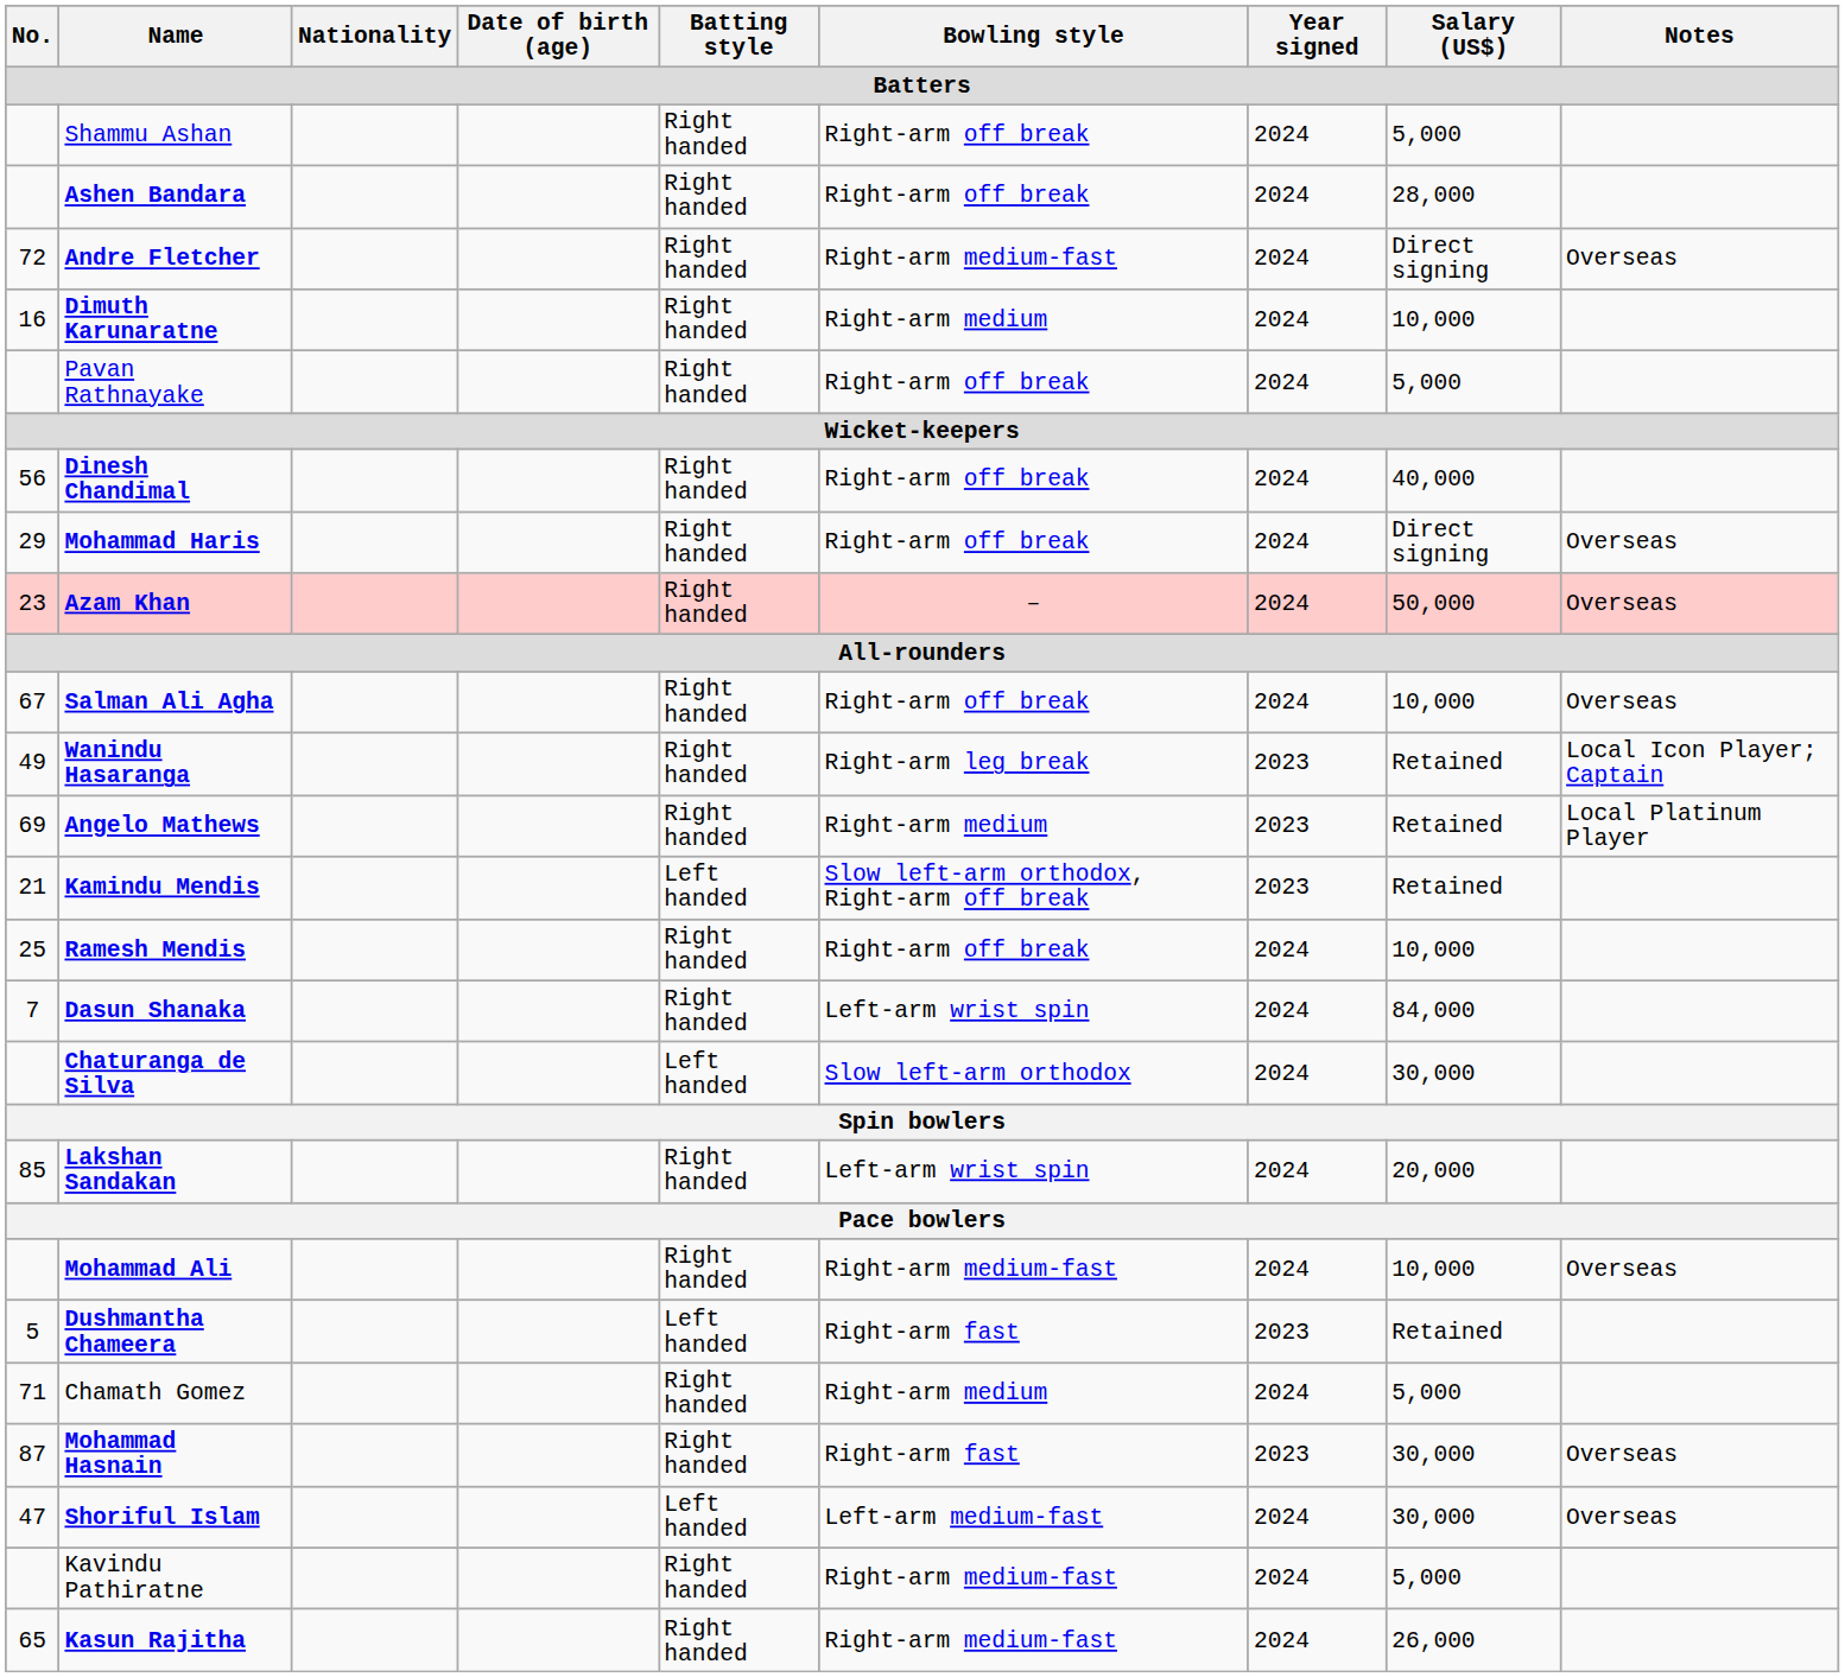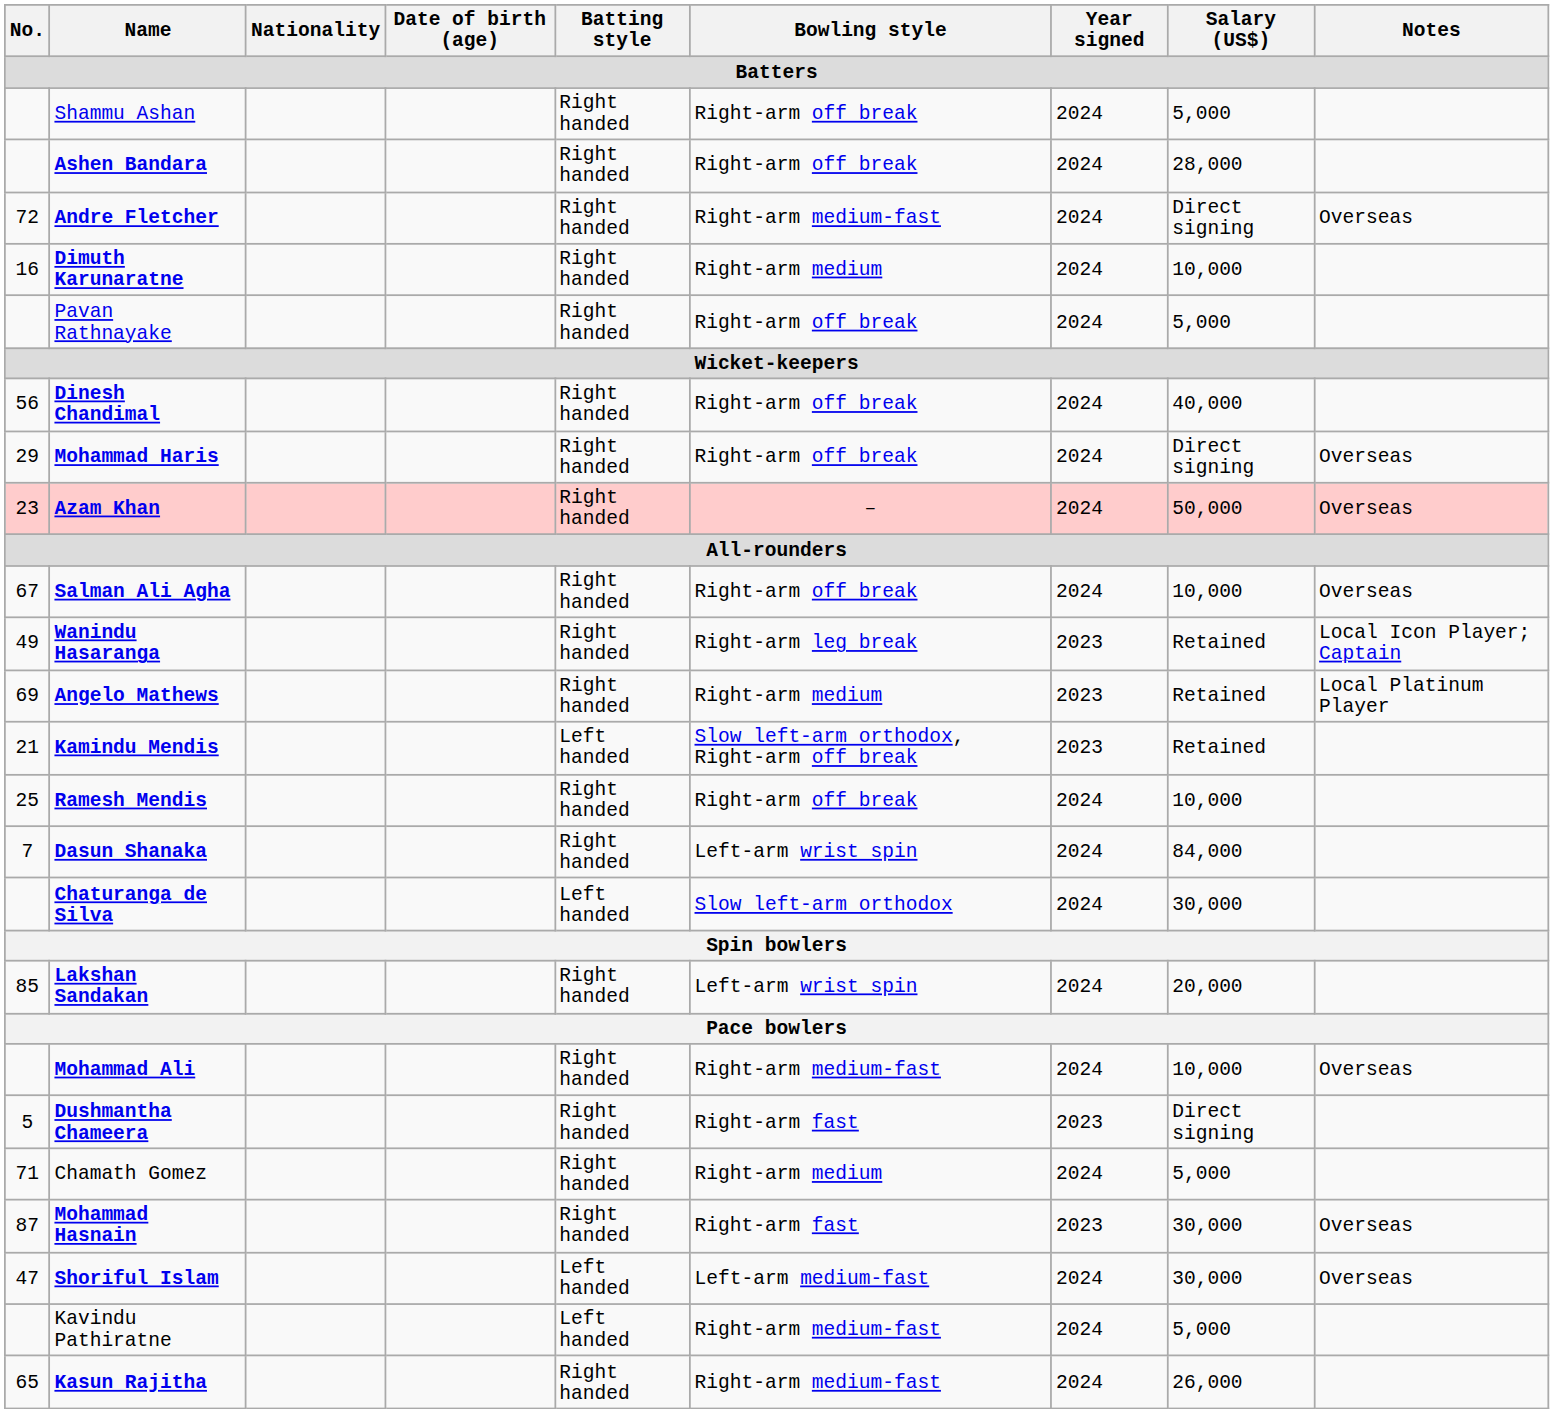Dushmantha Chameera | Batting style: Left handed -> Right handed
Dushmantha Chameera | Salary (US$): Retained -> Direct signing
Kavindu Pathiratne | Batting style: Right handed -> Left handed
